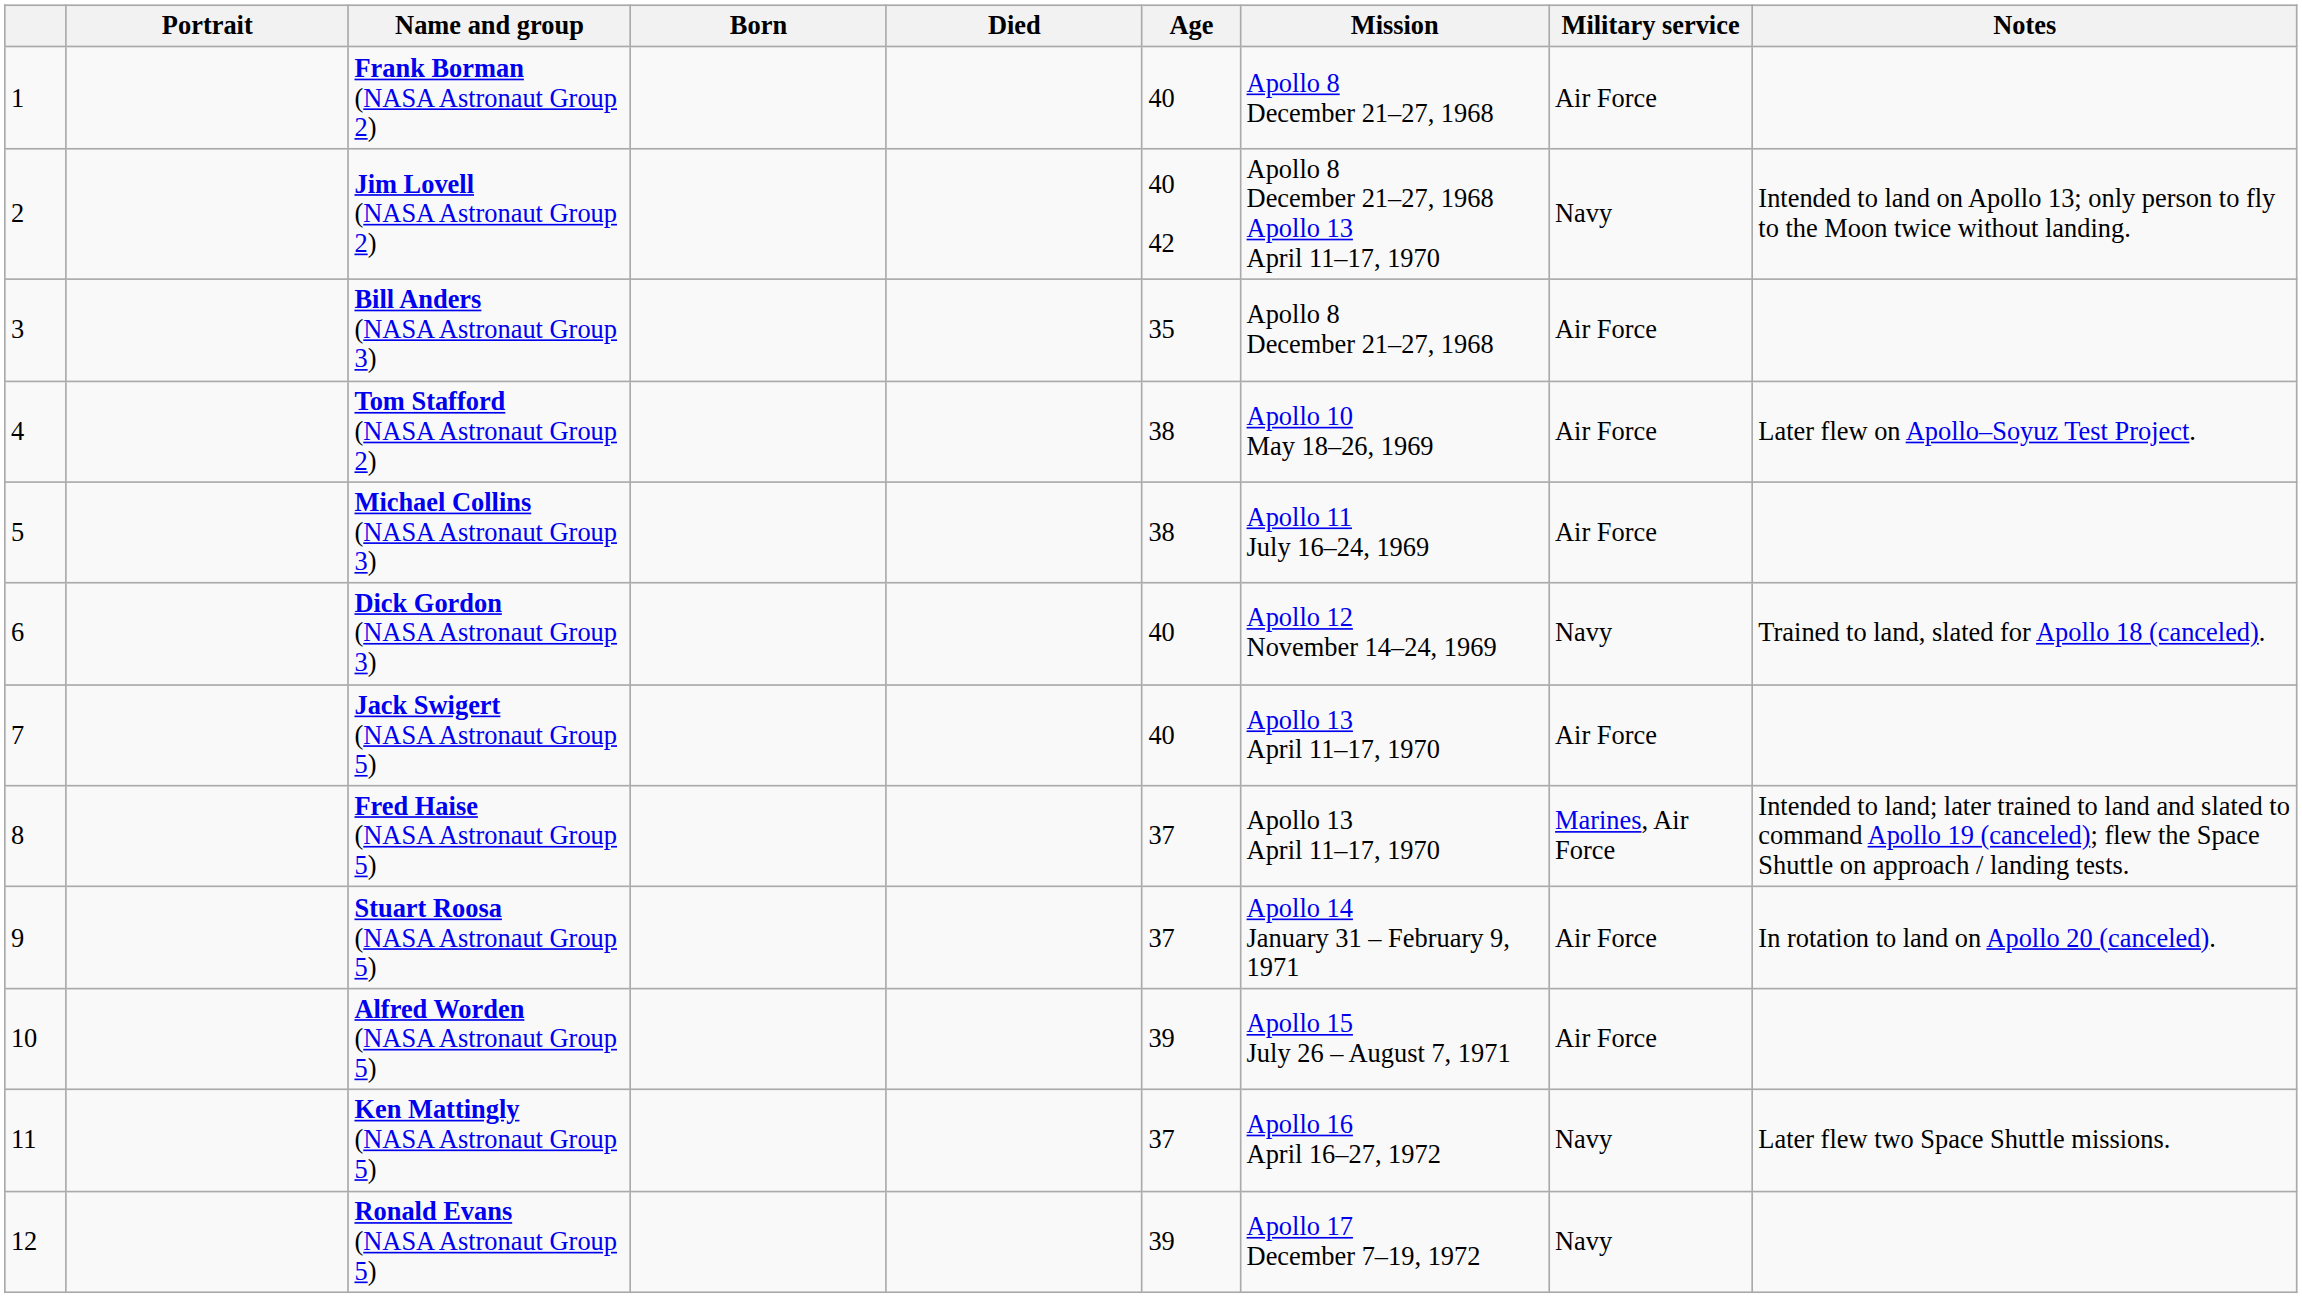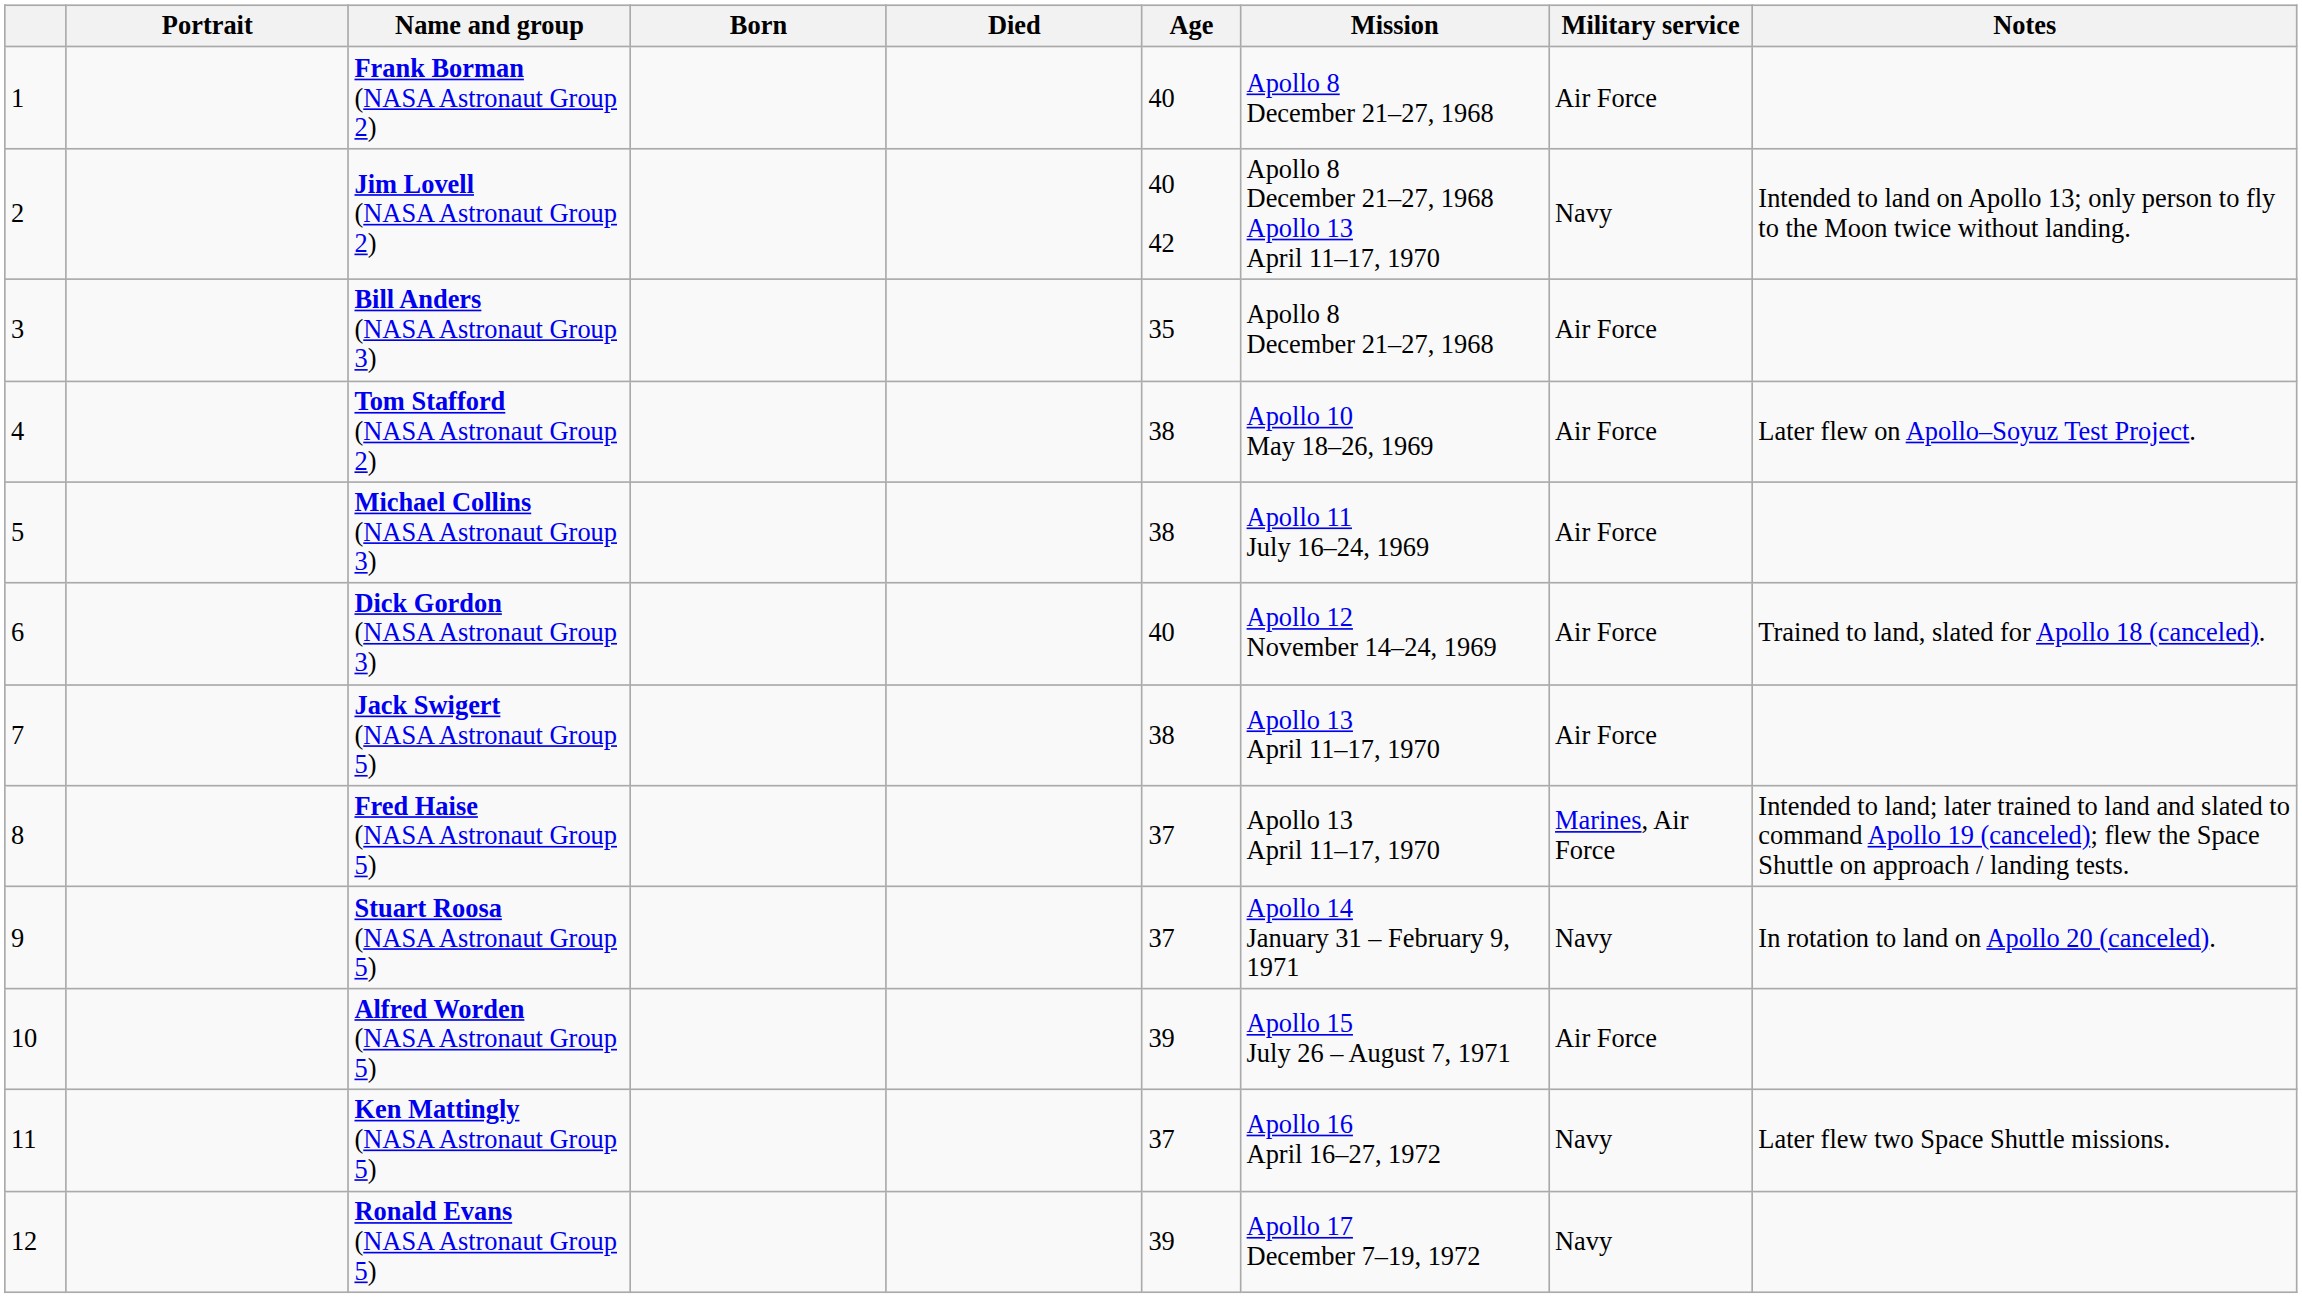Dick Gordon (NASA Astronaut Group 3) | Military service: Navy -> Air Force
Jack Swigert (NASA Astronaut Group 5) | Age: 40 -> 38
Stuart Roosa (NASA Astronaut Group 5) | Military service: Air Force -> Navy
